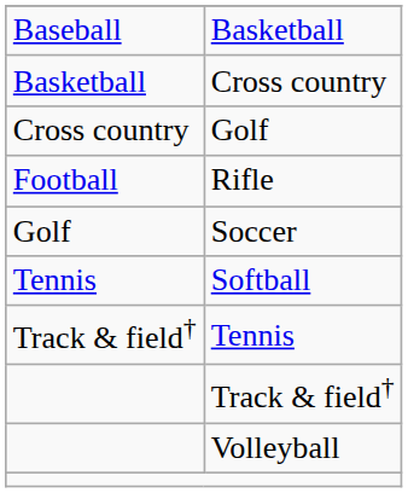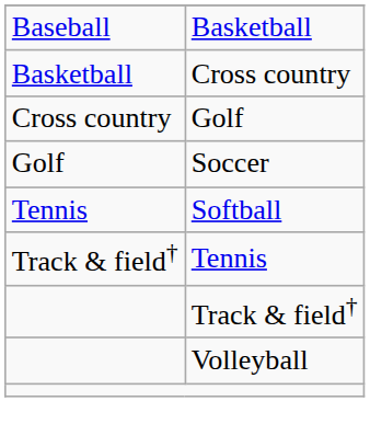- row: Football | Rifle
